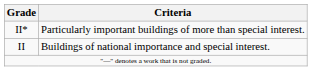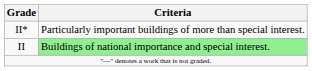II | Criteria: no background -> lightgreen background
